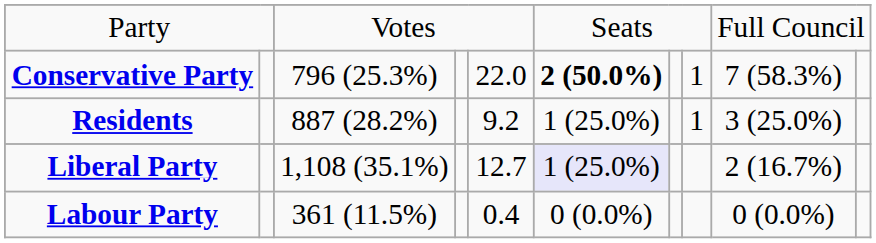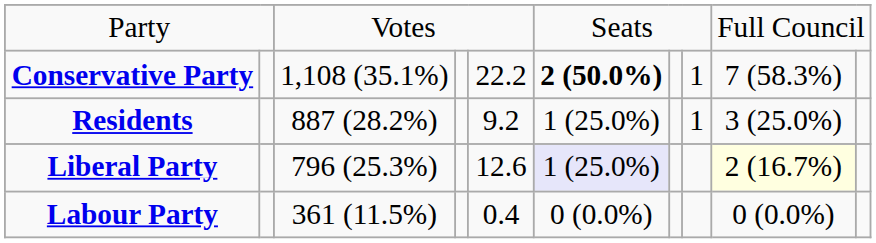Conservative Party | column 3: 796 (25.3%) -> 1,108 (35.1%)
Conservative Party | column 5: 22.0 -> 22.2
Liberal Party | column 3: 1,108 (35.1%) -> 796 (25.3%)
Liberal Party | column 5: 12.7 -> 12.6
Liberal Party | column 9: no background -> lightyellow background
